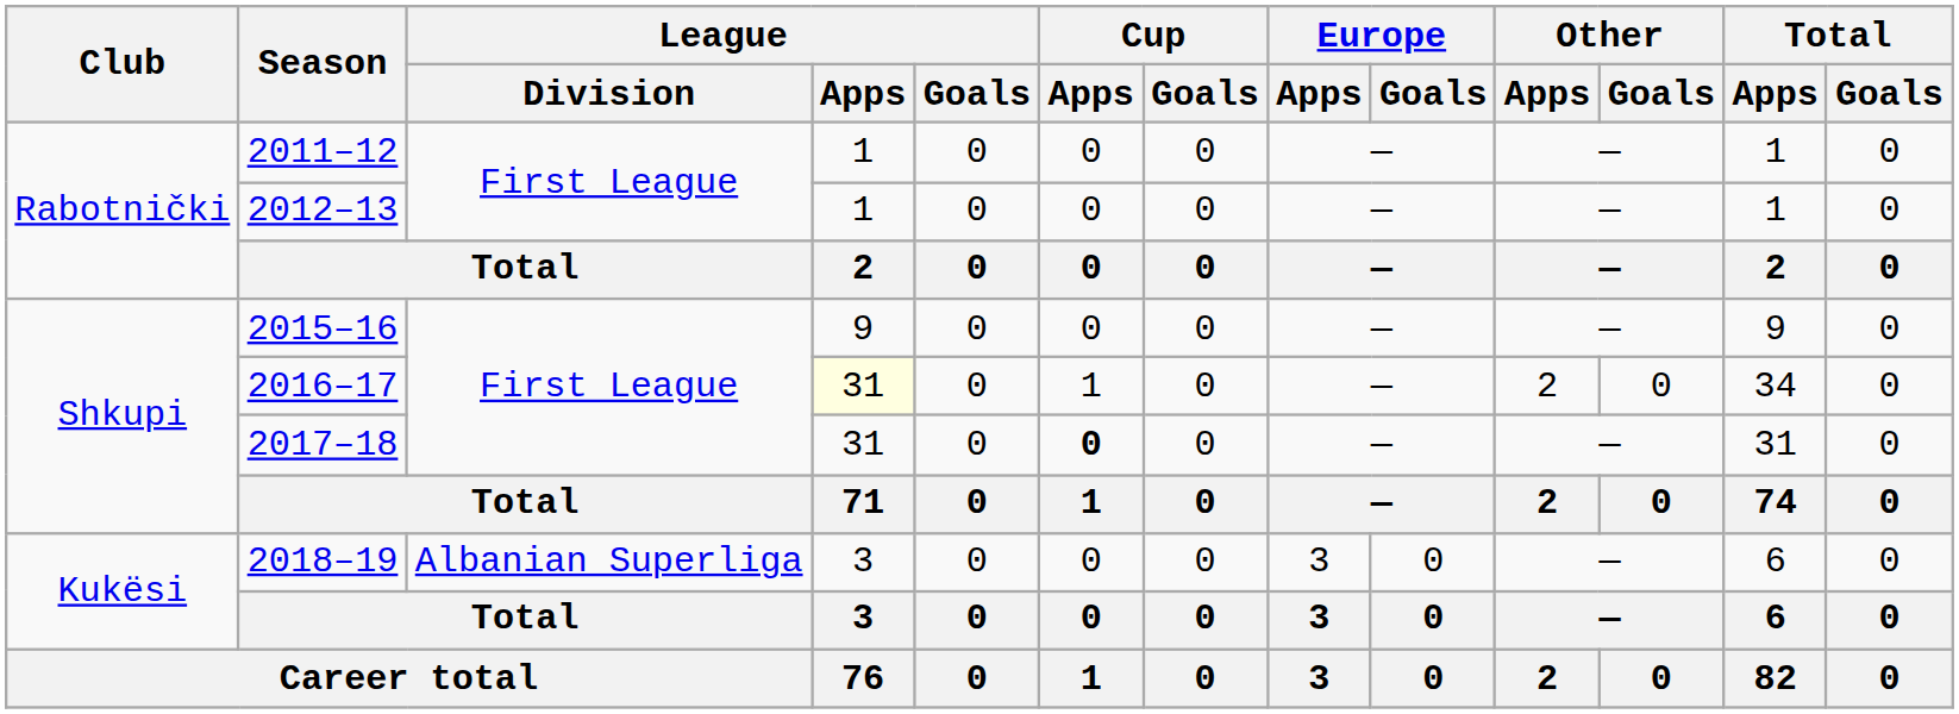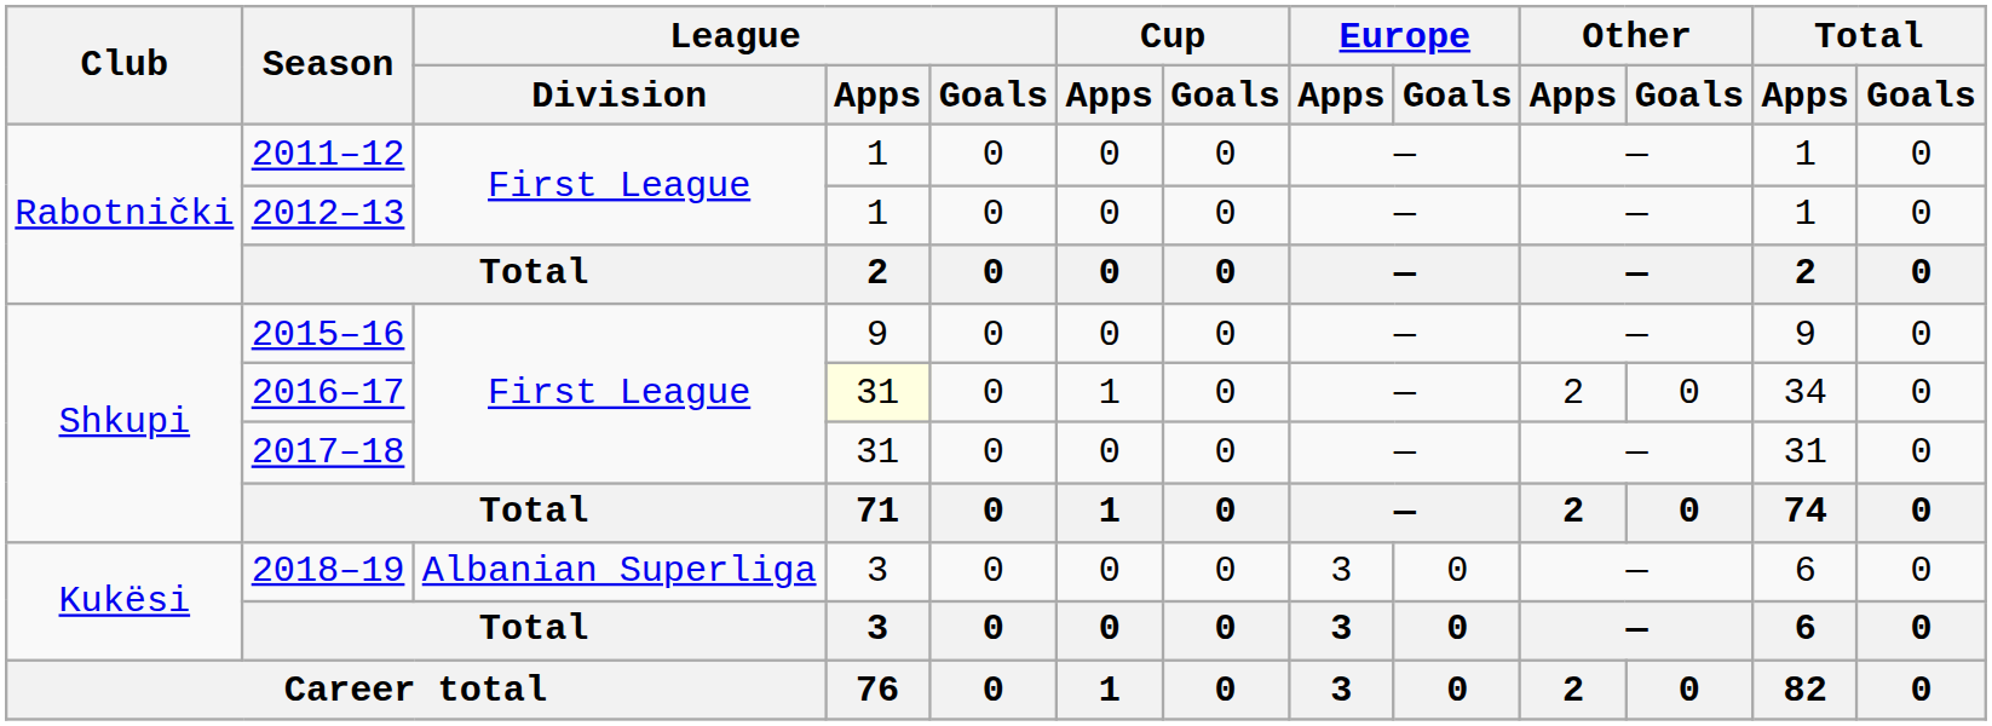2017–18 | Cup / Apps: bold -> normal
